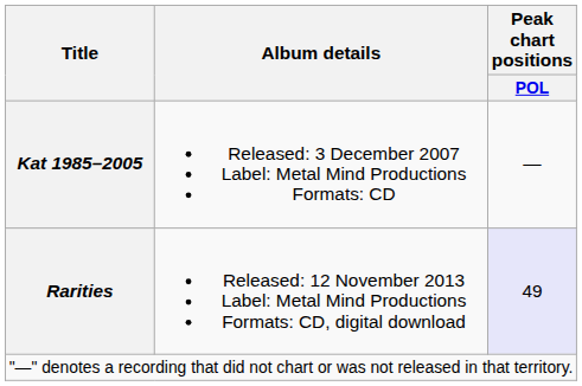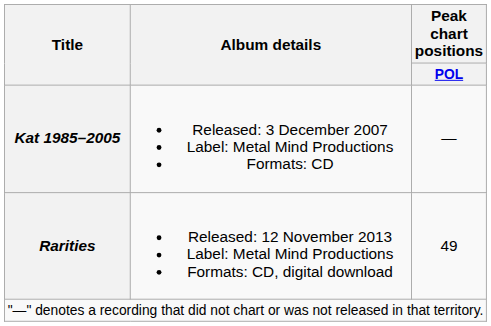Rarities | Peak chart positions / POL: lavender background -> no background
